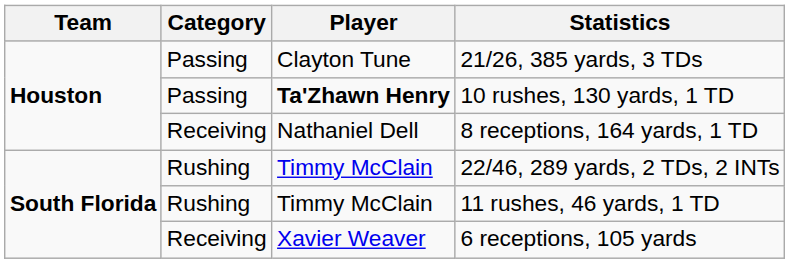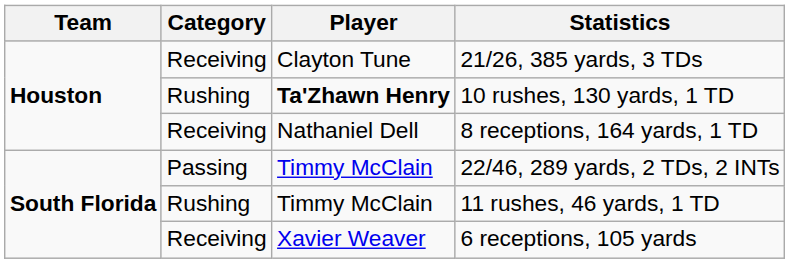21/26, 385 yards, 3 TDs | Category: Passing -> Receiving
10 rushes, 130 yards, 1 TD | Category: Passing -> Rushing
22/46, 289 yards, 2 TDs, 2 INTs | Category: Rushing -> Passing
